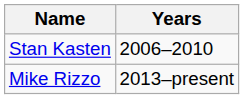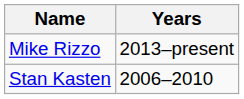rows swapped: Stan Kasten <-> Mike Rizzo
